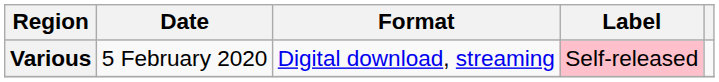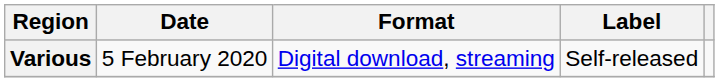Various | Label: pink background -> no background
